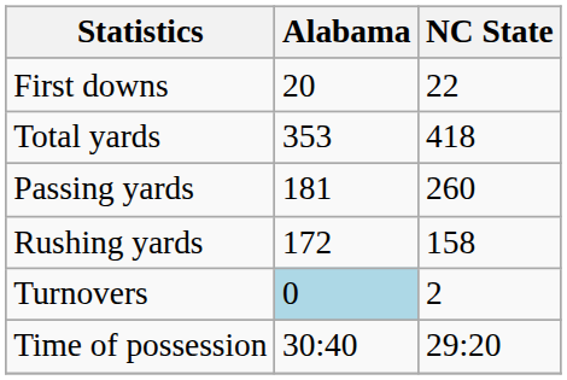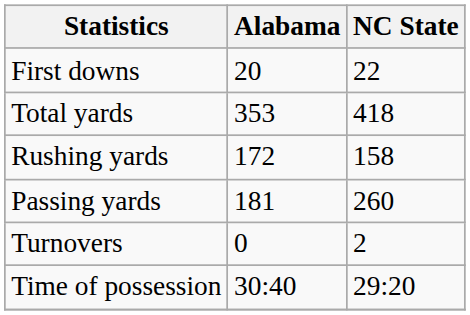rows swapped: Rushing yards <-> Passing yards
Turnovers | Alabama: lightblue background -> no background
